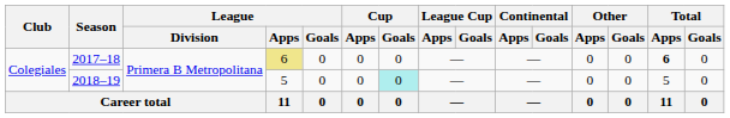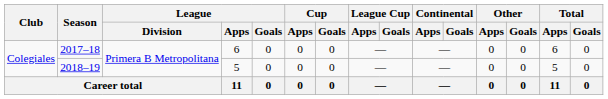2017–18 | League / Apps: khaki background -> no background
2017–18 | Total / Apps: bold -> normal
2018–19 | Cup / Goals: paleturquoise background -> no background
